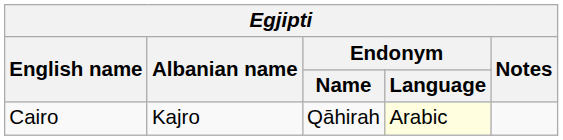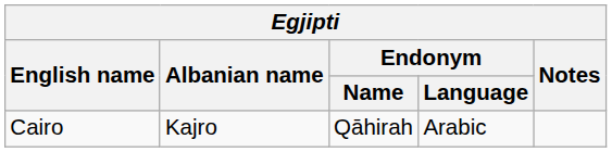Cairo | Endonym / Language: lightyellow background -> no background
